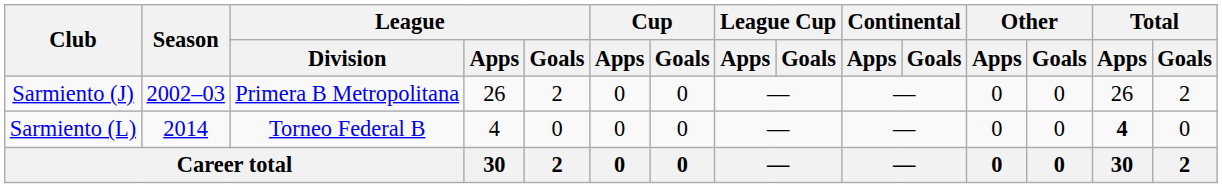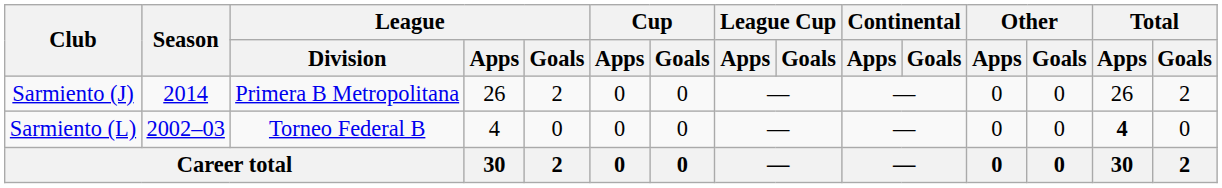Sarmiento (J) | Season: 2002–03 -> 2014
Sarmiento (L) | Season: 2014 -> 2002–03
